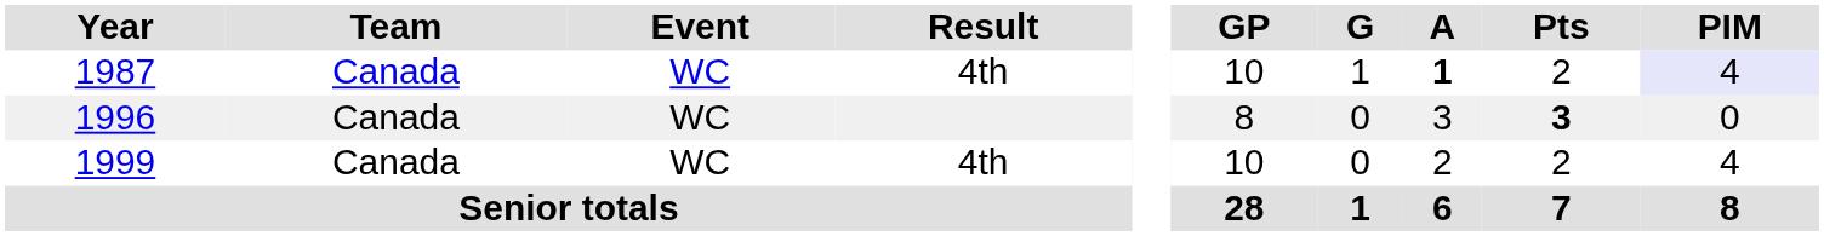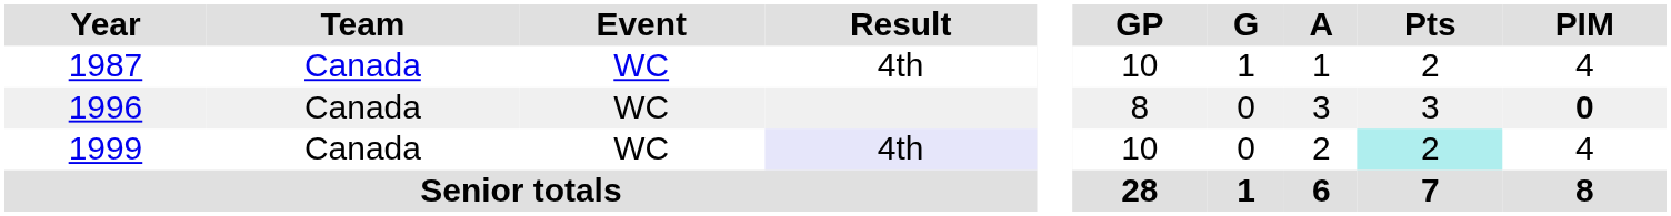1987 | A: bold -> normal
1987 | PIM: lavender background -> no background
1996 | Pts: bold -> normal
1996 | PIM: normal -> bold
1999 | Result: no background -> lavender background
1999 | Pts: no background -> paleturquoise background
